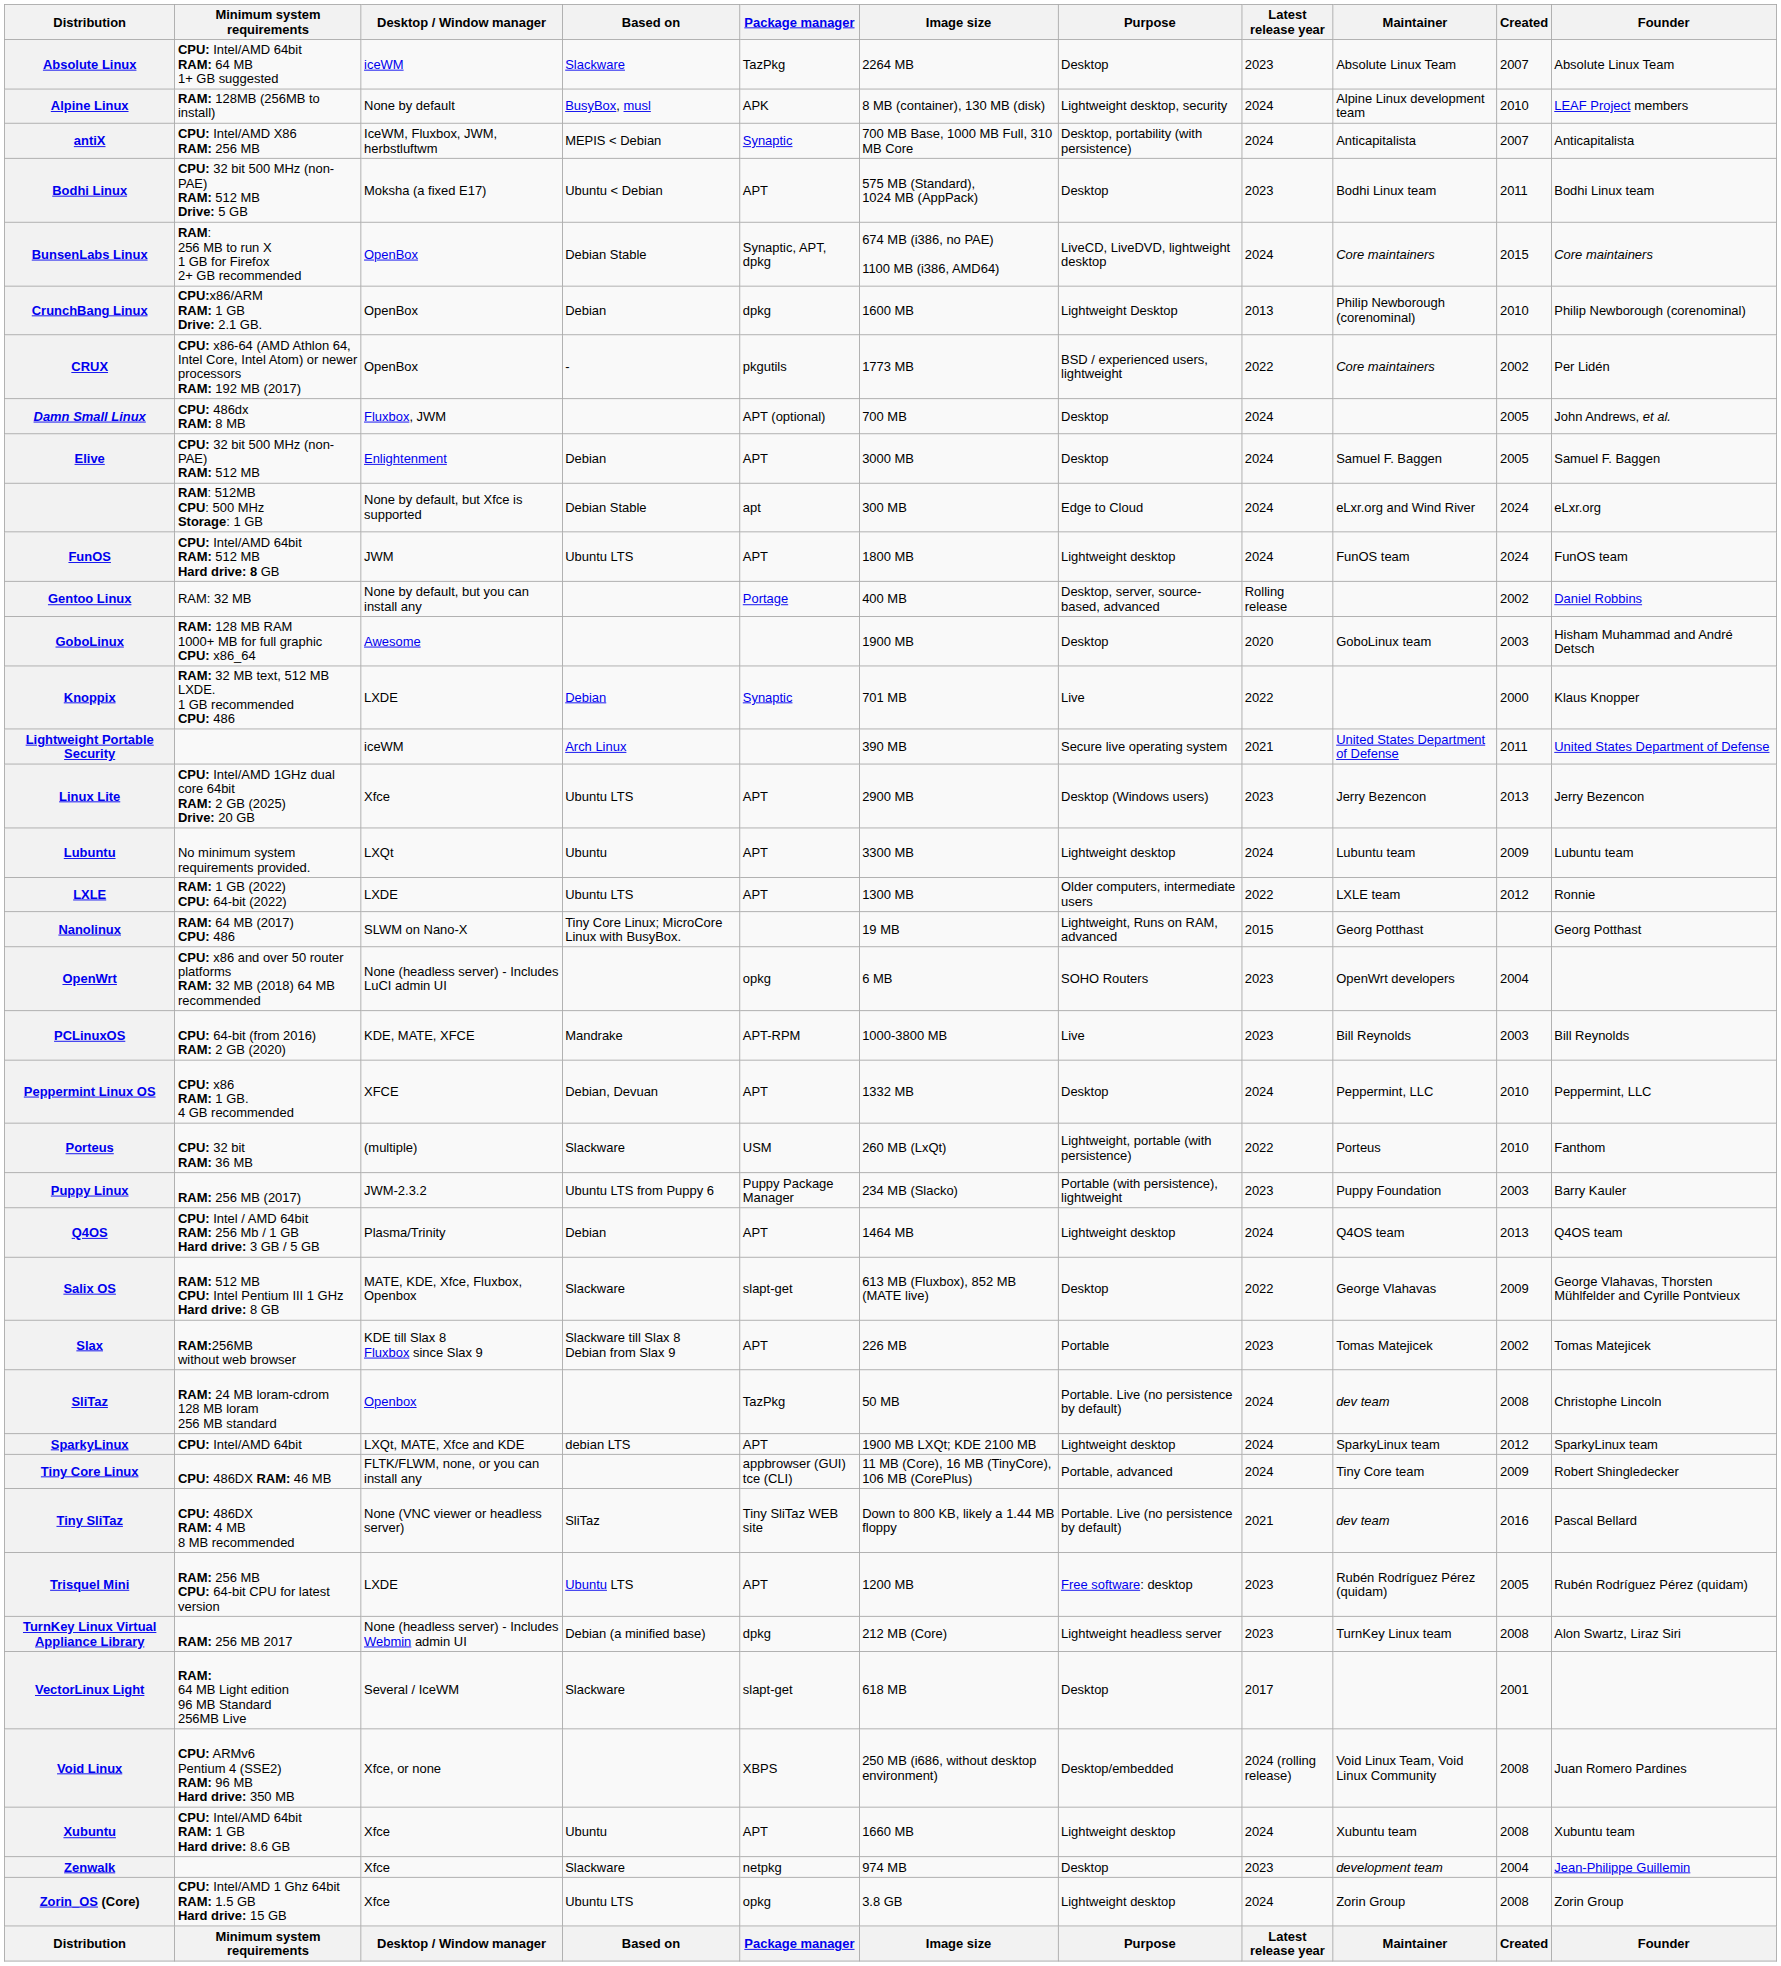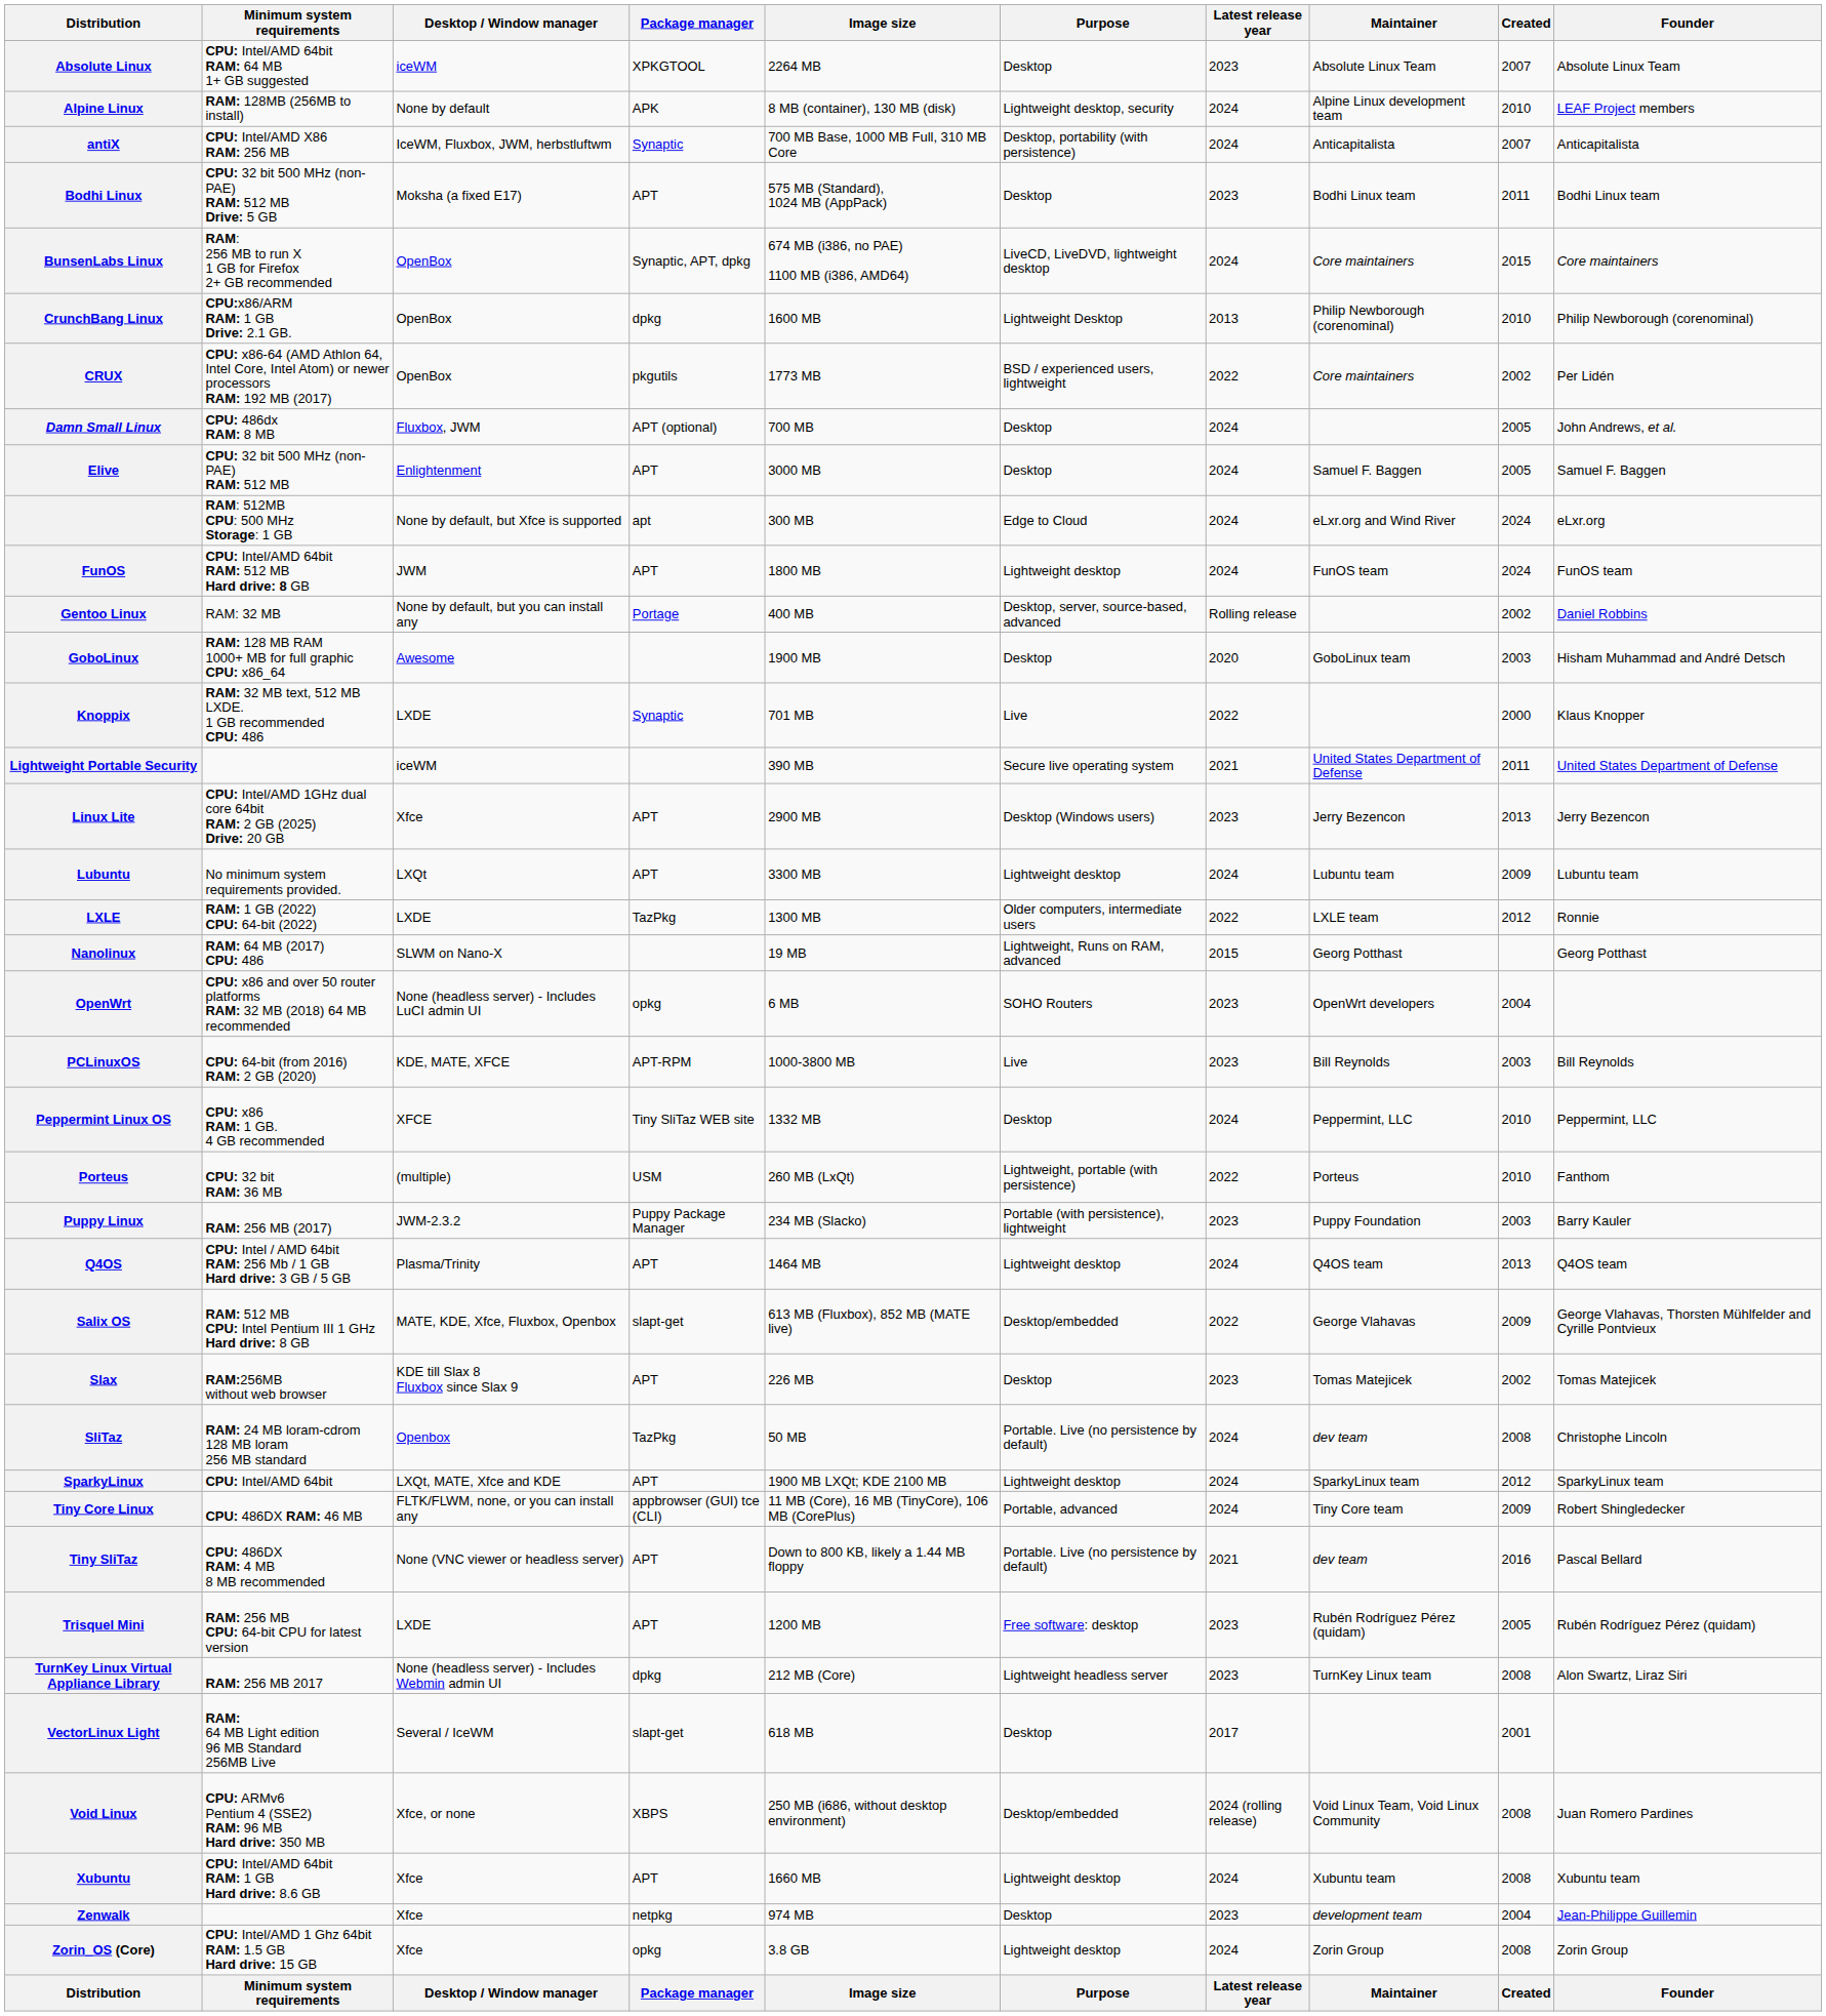- column: Based on | Slackware | BusyBox, musl | MEPIS < Debian | Ubuntu < Debian | Debian Stable | Debian | - | Debian | Debian Stable | Ubuntu LTS | Debian | Arch Linux | Ubuntu LTS | Ubuntu | Ubuntu LTS | Tiny Core Linux; MicroCore Linux with BusyBox. | Mandrake | Debian, Devuan | Slackware | Ubuntu LTS from Puppy 6 | Debian | Slackware | Slackware till Slax 8 Debian from Slax 9 | debian LTS | SliTaz | Ubuntu LTS | Debian (a minified base) | Slackware | Ubuntu | Slackware | Ubuntu LTS | Based on
Absolute Linux | Package manager: TazPkg -> XPKGTOOL
LXLE | Package manager: APT -> TazPkg
Peppermint Linux OS | Package manager: APT -> Tiny SliTaz WEB site
Salix OS | Purpose: Desktop -> Desktop/embedded
Slax | Purpose: Portable -> Desktop
Tiny SliTaz | Package manager: Tiny SliTaz WEB site -> APT
